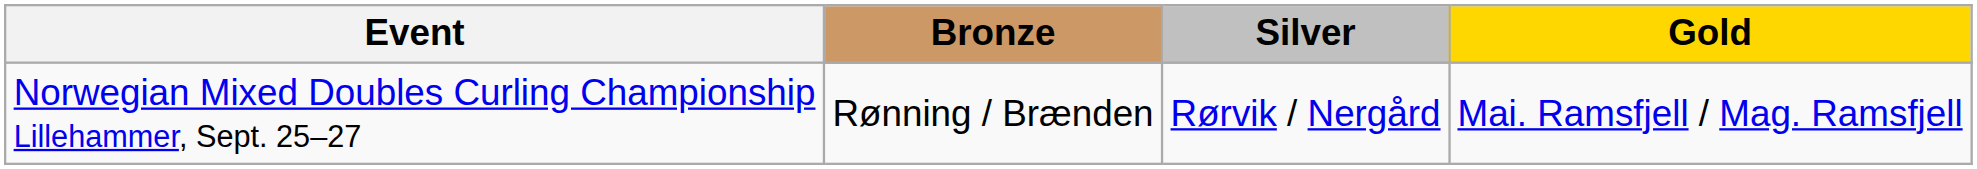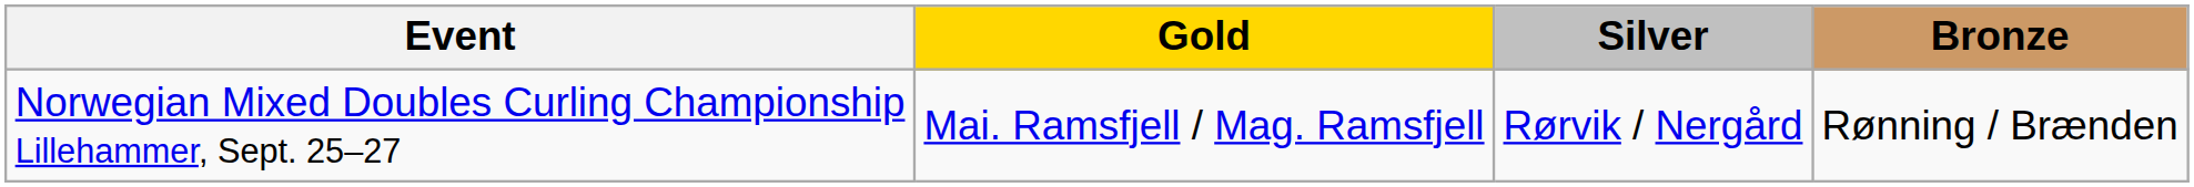columns swapped: Gold <-> Bronze
